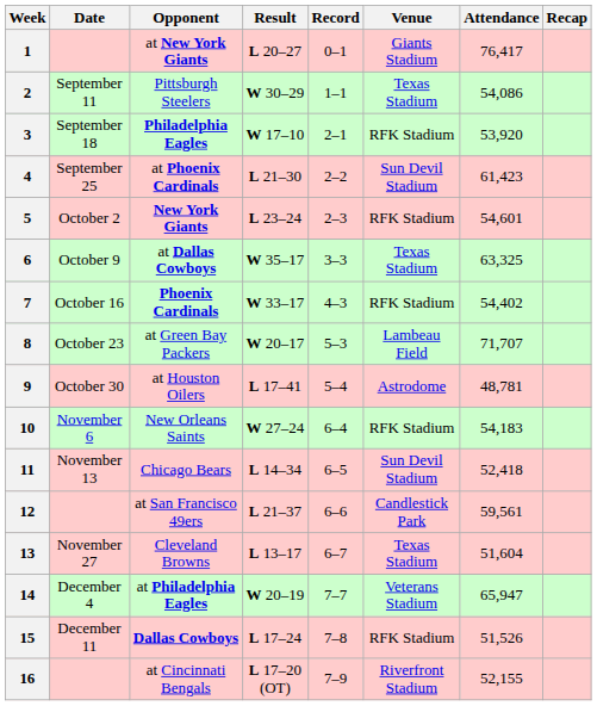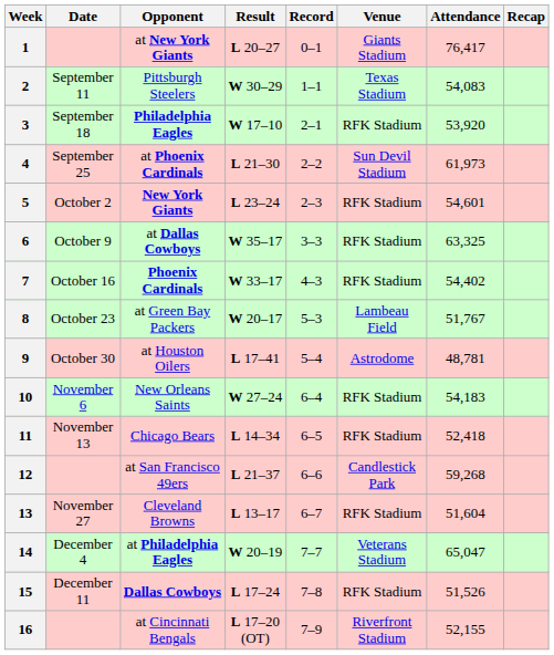2 | Attendance: 54,086 -> 54,083
4 | Attendance: 61,423 -> 61,973
6 | Venue: Texas Stadium -> RFK Stadium
8 | Attendance: 71,707 -> 51,767
11 | Venue: Sun Devil Stadium -> RFK Stadium
12 | Attendance: 59,561 -> 59,268
13 | Venue: Texas Stadium -> RFK Stadium
14 | Attendance: 65,947 -> 65,047
